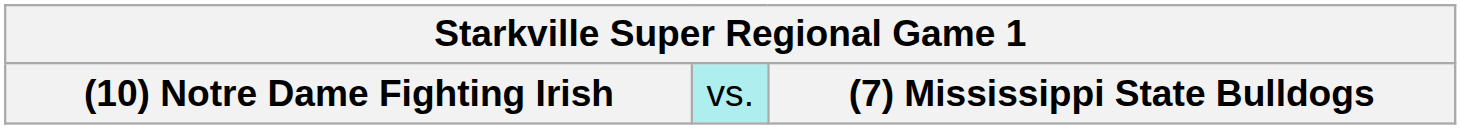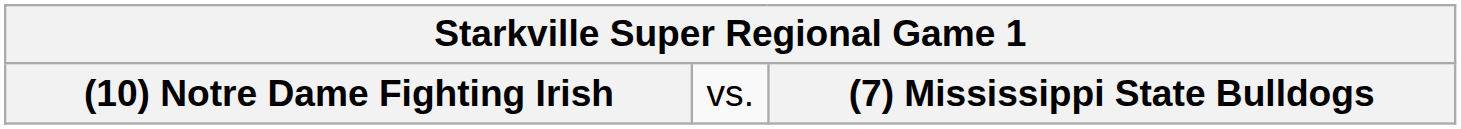(10) Notre Dame Fighting Irish | column 2: paleturquoise background -> no background
